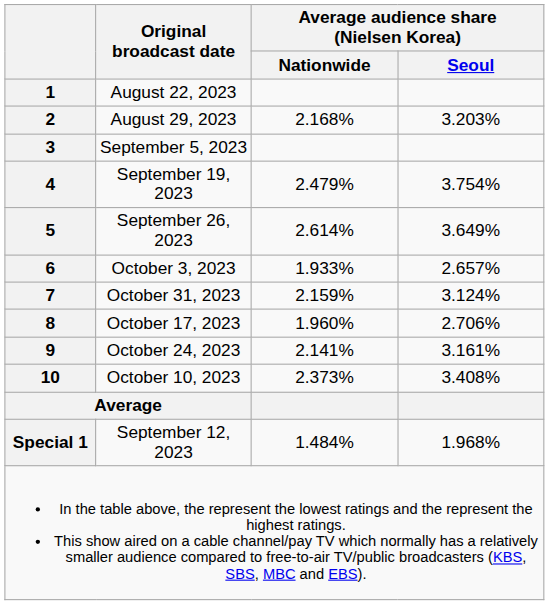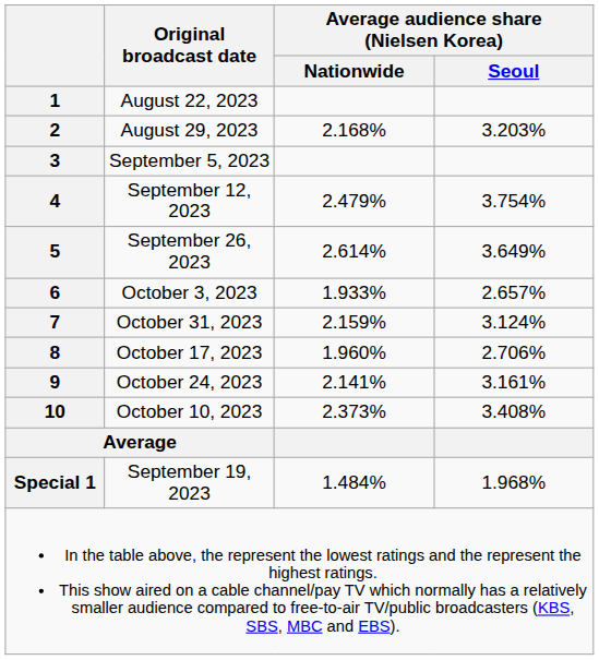4 | Original broadcast date: September 19, 2023 -> September 12, 2023
Special 1 | Original broadcast date: September 12, 2023 -> September 19, 2023
